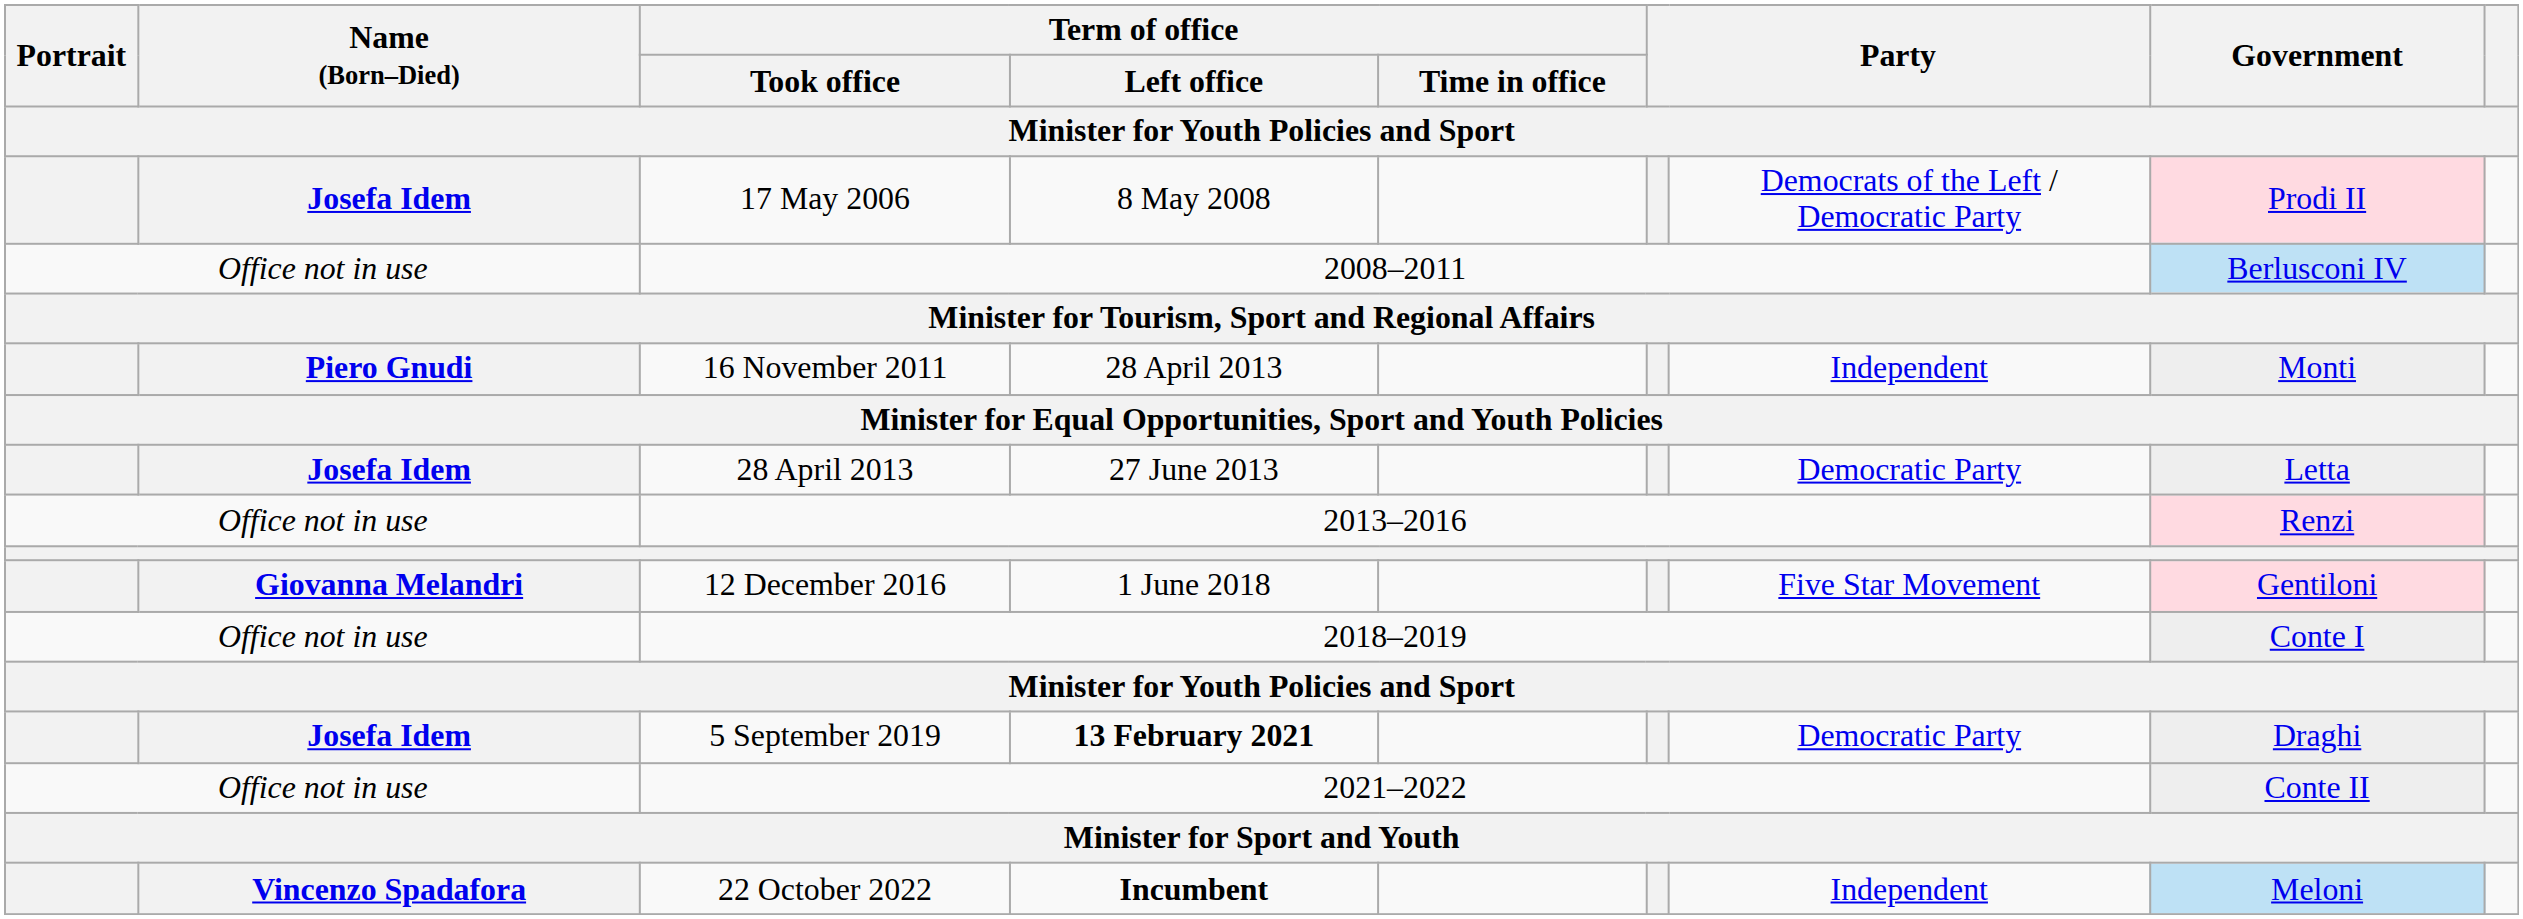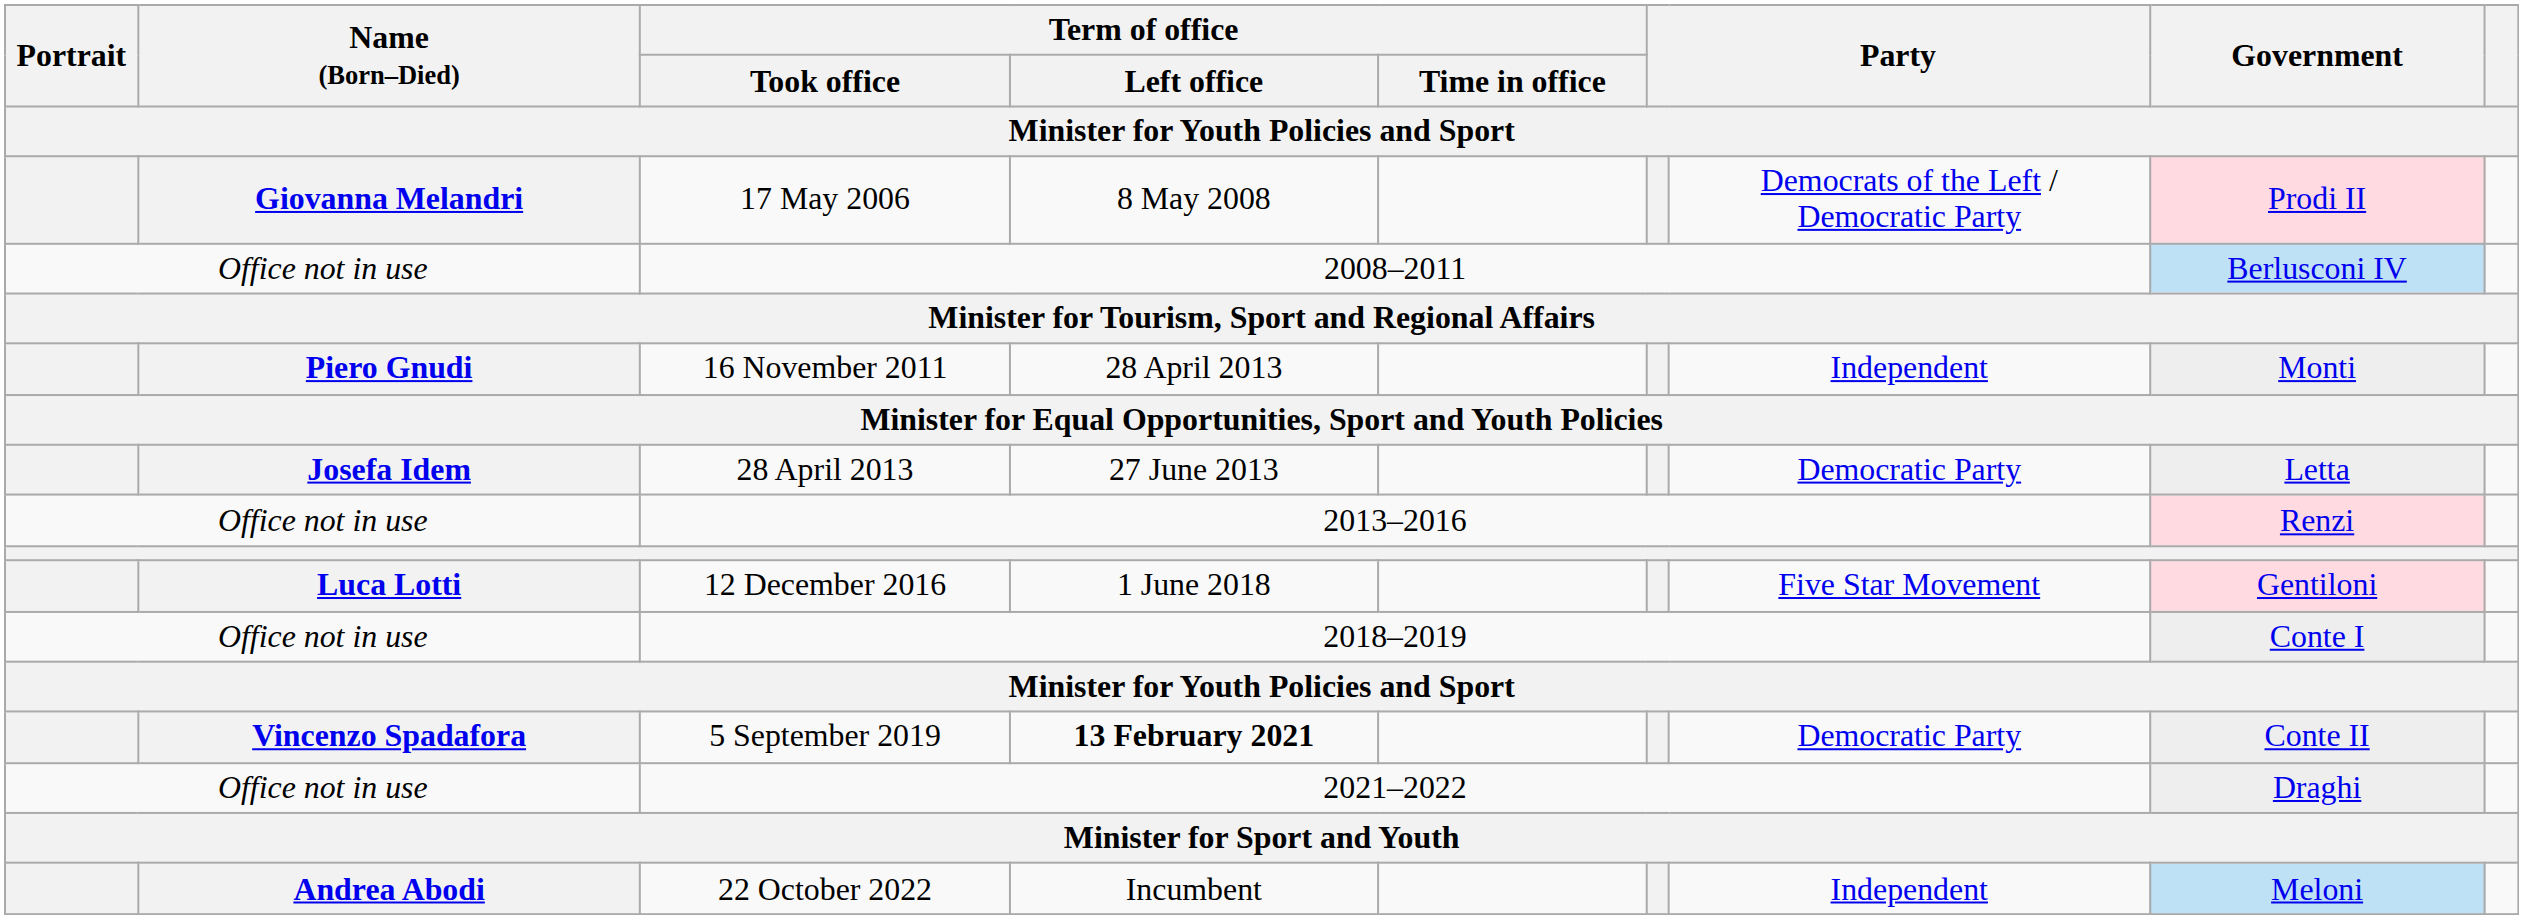17 May 2006 | Name (Born–Died) / Minister for Youth Policies and Sport: Josefa Idem -> Giovanna Melandri
12 December 2016 | Name (Born–Died) / Minister for Youth Policies and Sport: Giovanna Melandri -> Luca Lotti
5 September 2019 | Name (Born–Died) / Minister for Youth Policies and Sport: Josefa Idem -> Vincenzo Spadafora
5 September 2019 | Government / Minister for Youth Policies and Sport: Draghi -> Conte II
2021–2022 | Government / Minister for Youth Policies and Sport: Conte II -> Draghi
22 October 2022 | Name (Born–Died) / Minister for Youth Policies and Sport: Vincenzo Spadafora -> Andrea Abodi
22 October 2022 | column 4: bold -> normal
